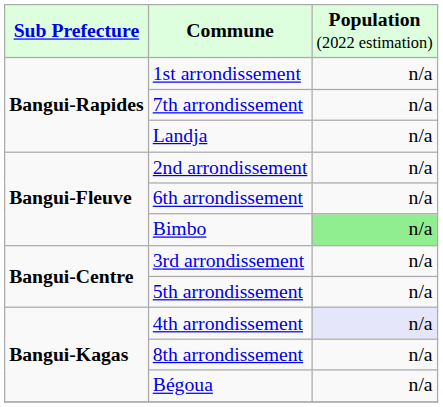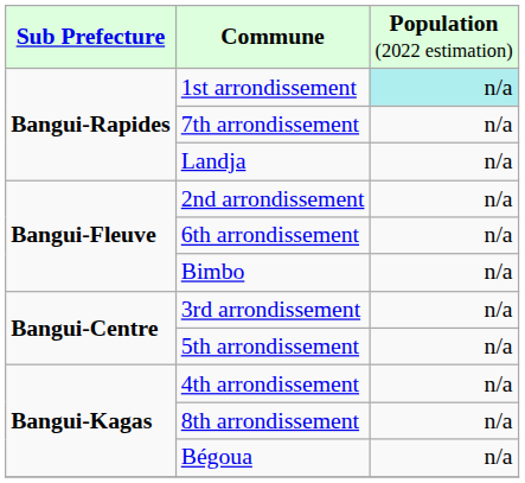1st arrondissement | column 3: no background -> paleturquoise background
Bimbo | column 3: lightgreen background -> no background
4th arrondissement | column 3: lavender background -> no background
